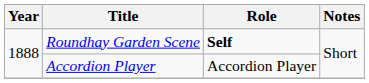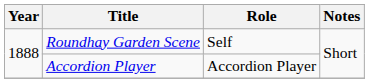Roundhay Garden Scene | Role: bold -> normal
